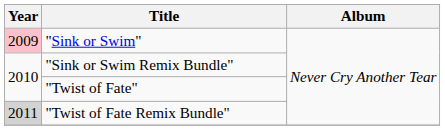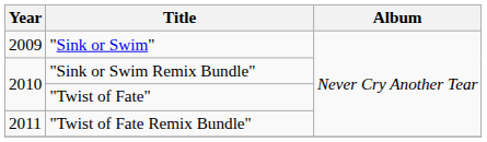"Sink or Swim" | Year: pink background -> no background
"Twist of Fate Remix Bundle" | Year: lightgrey background -> no background
